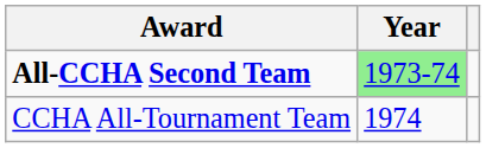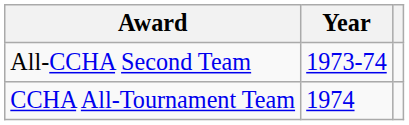row 2 | Award: bold -> normal
row 2 | Year: lightgreen background -> no background
